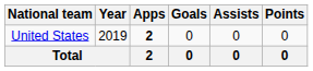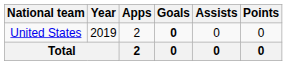United States | Apps: bold -> normal
United States | Goals: normal -> bold
